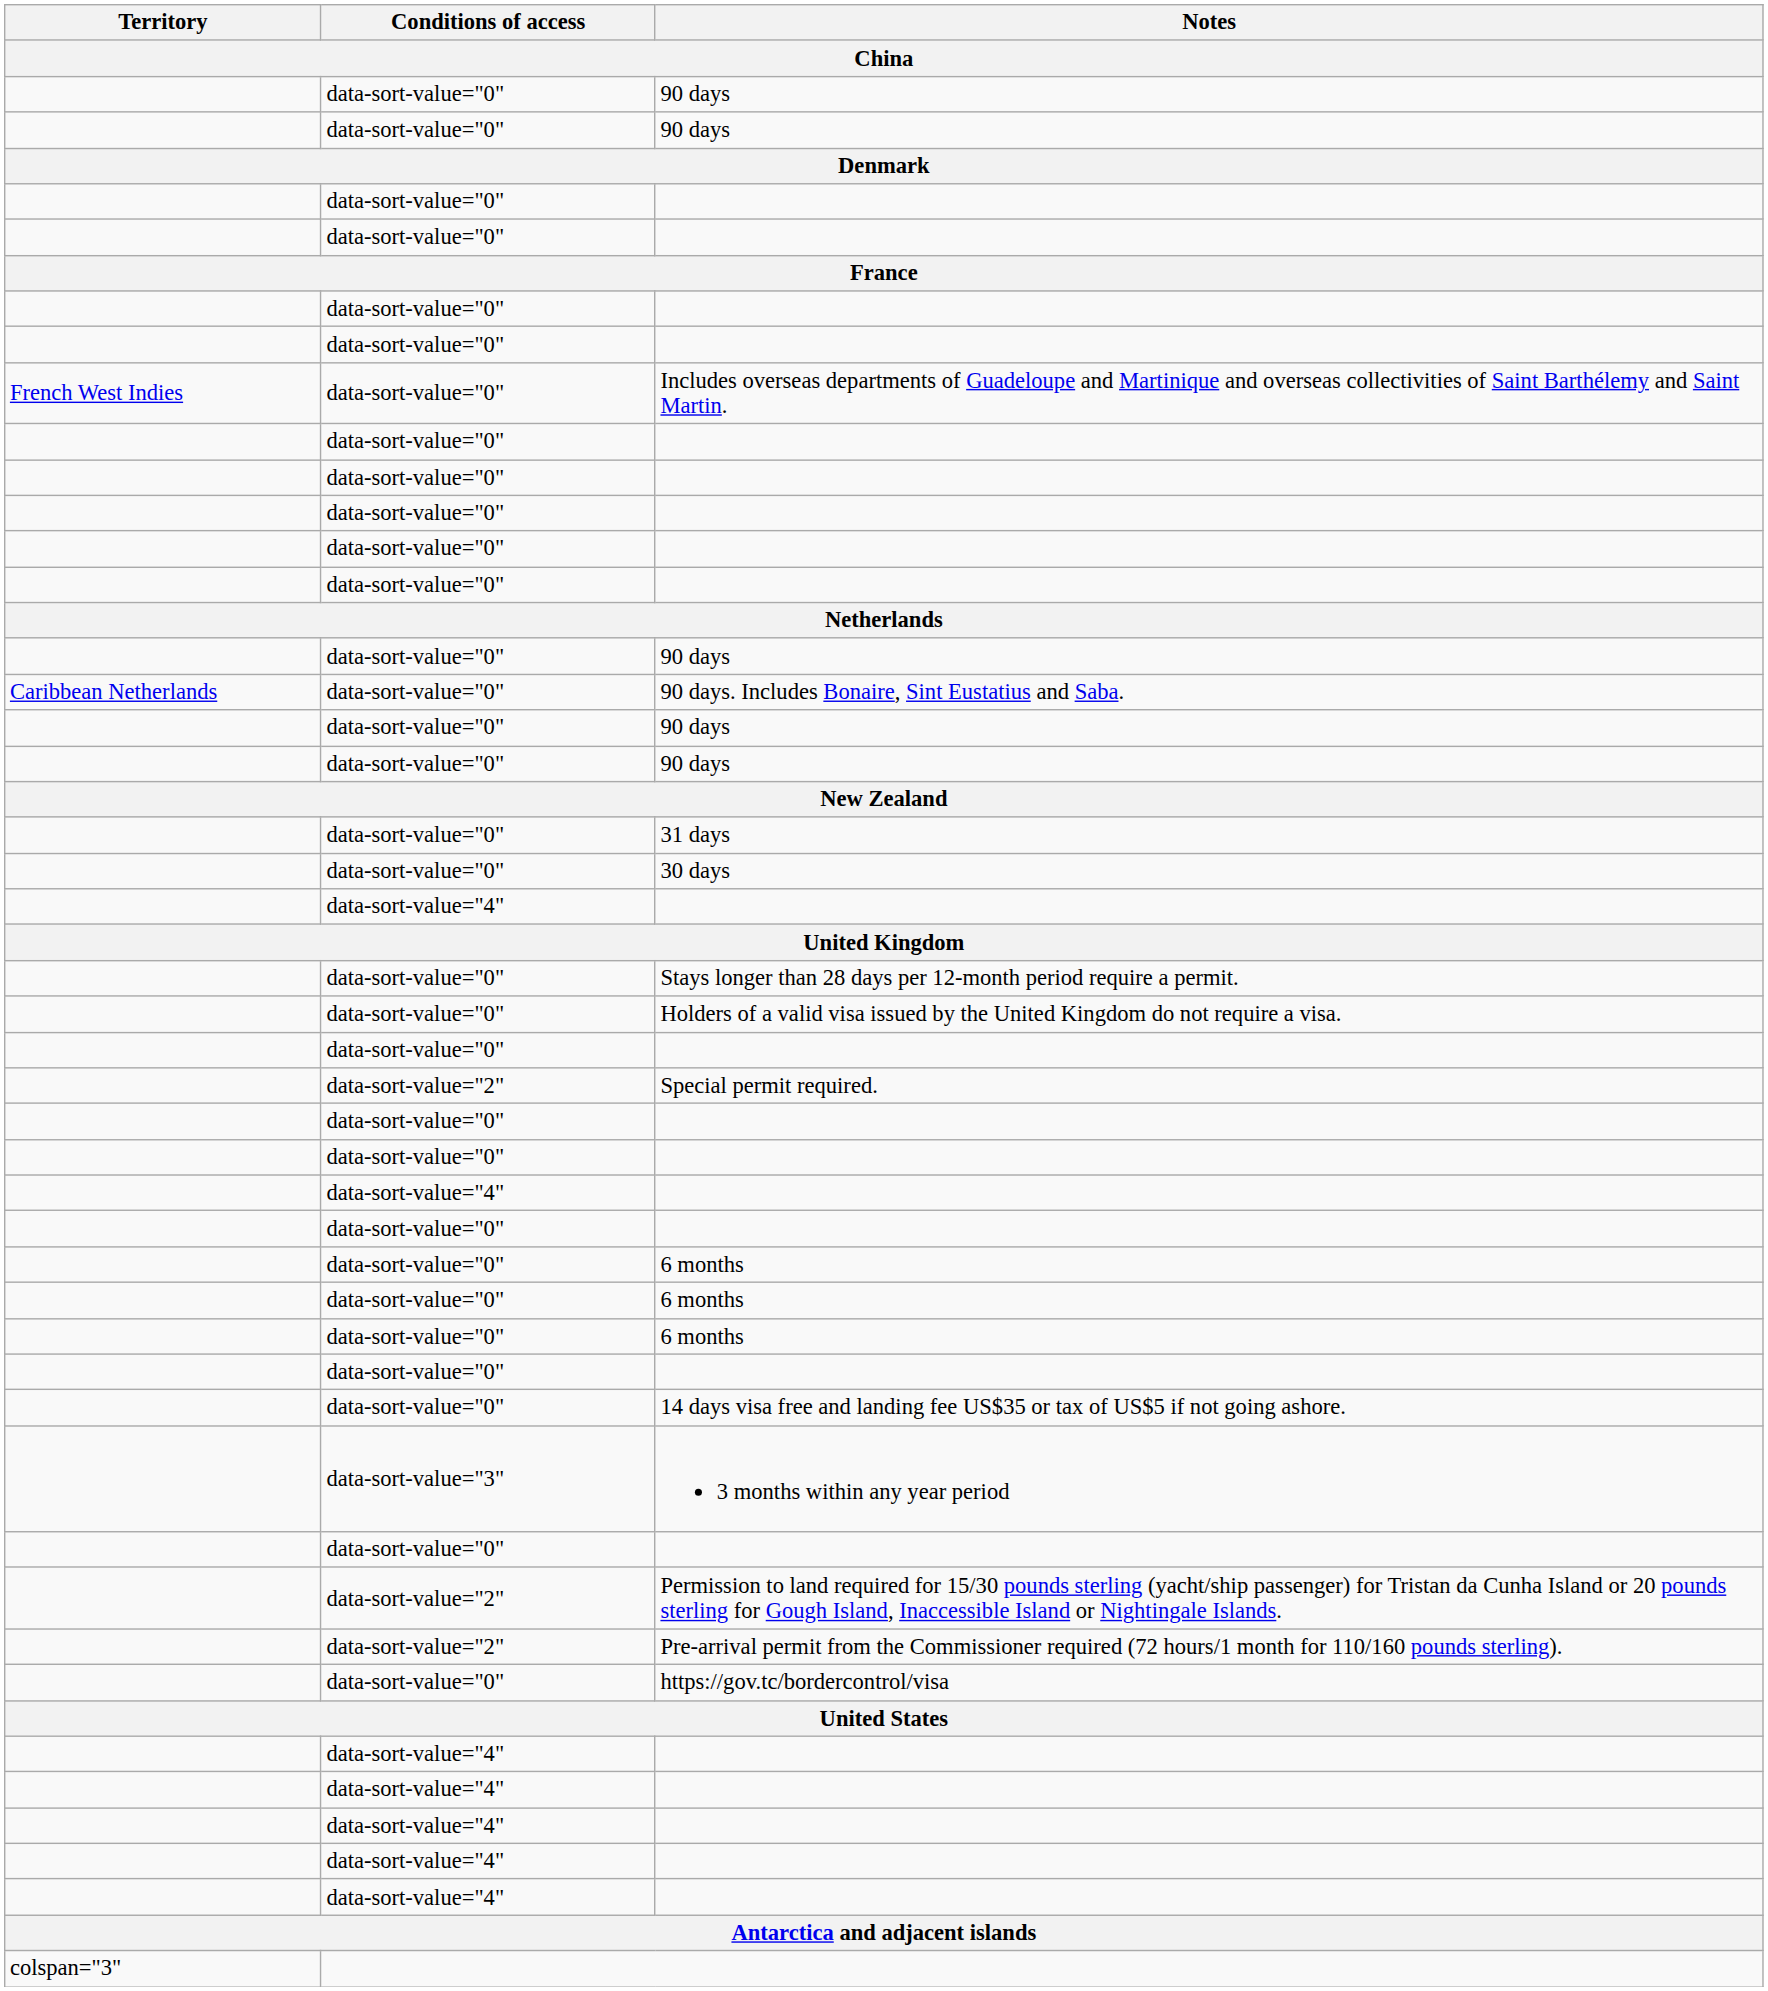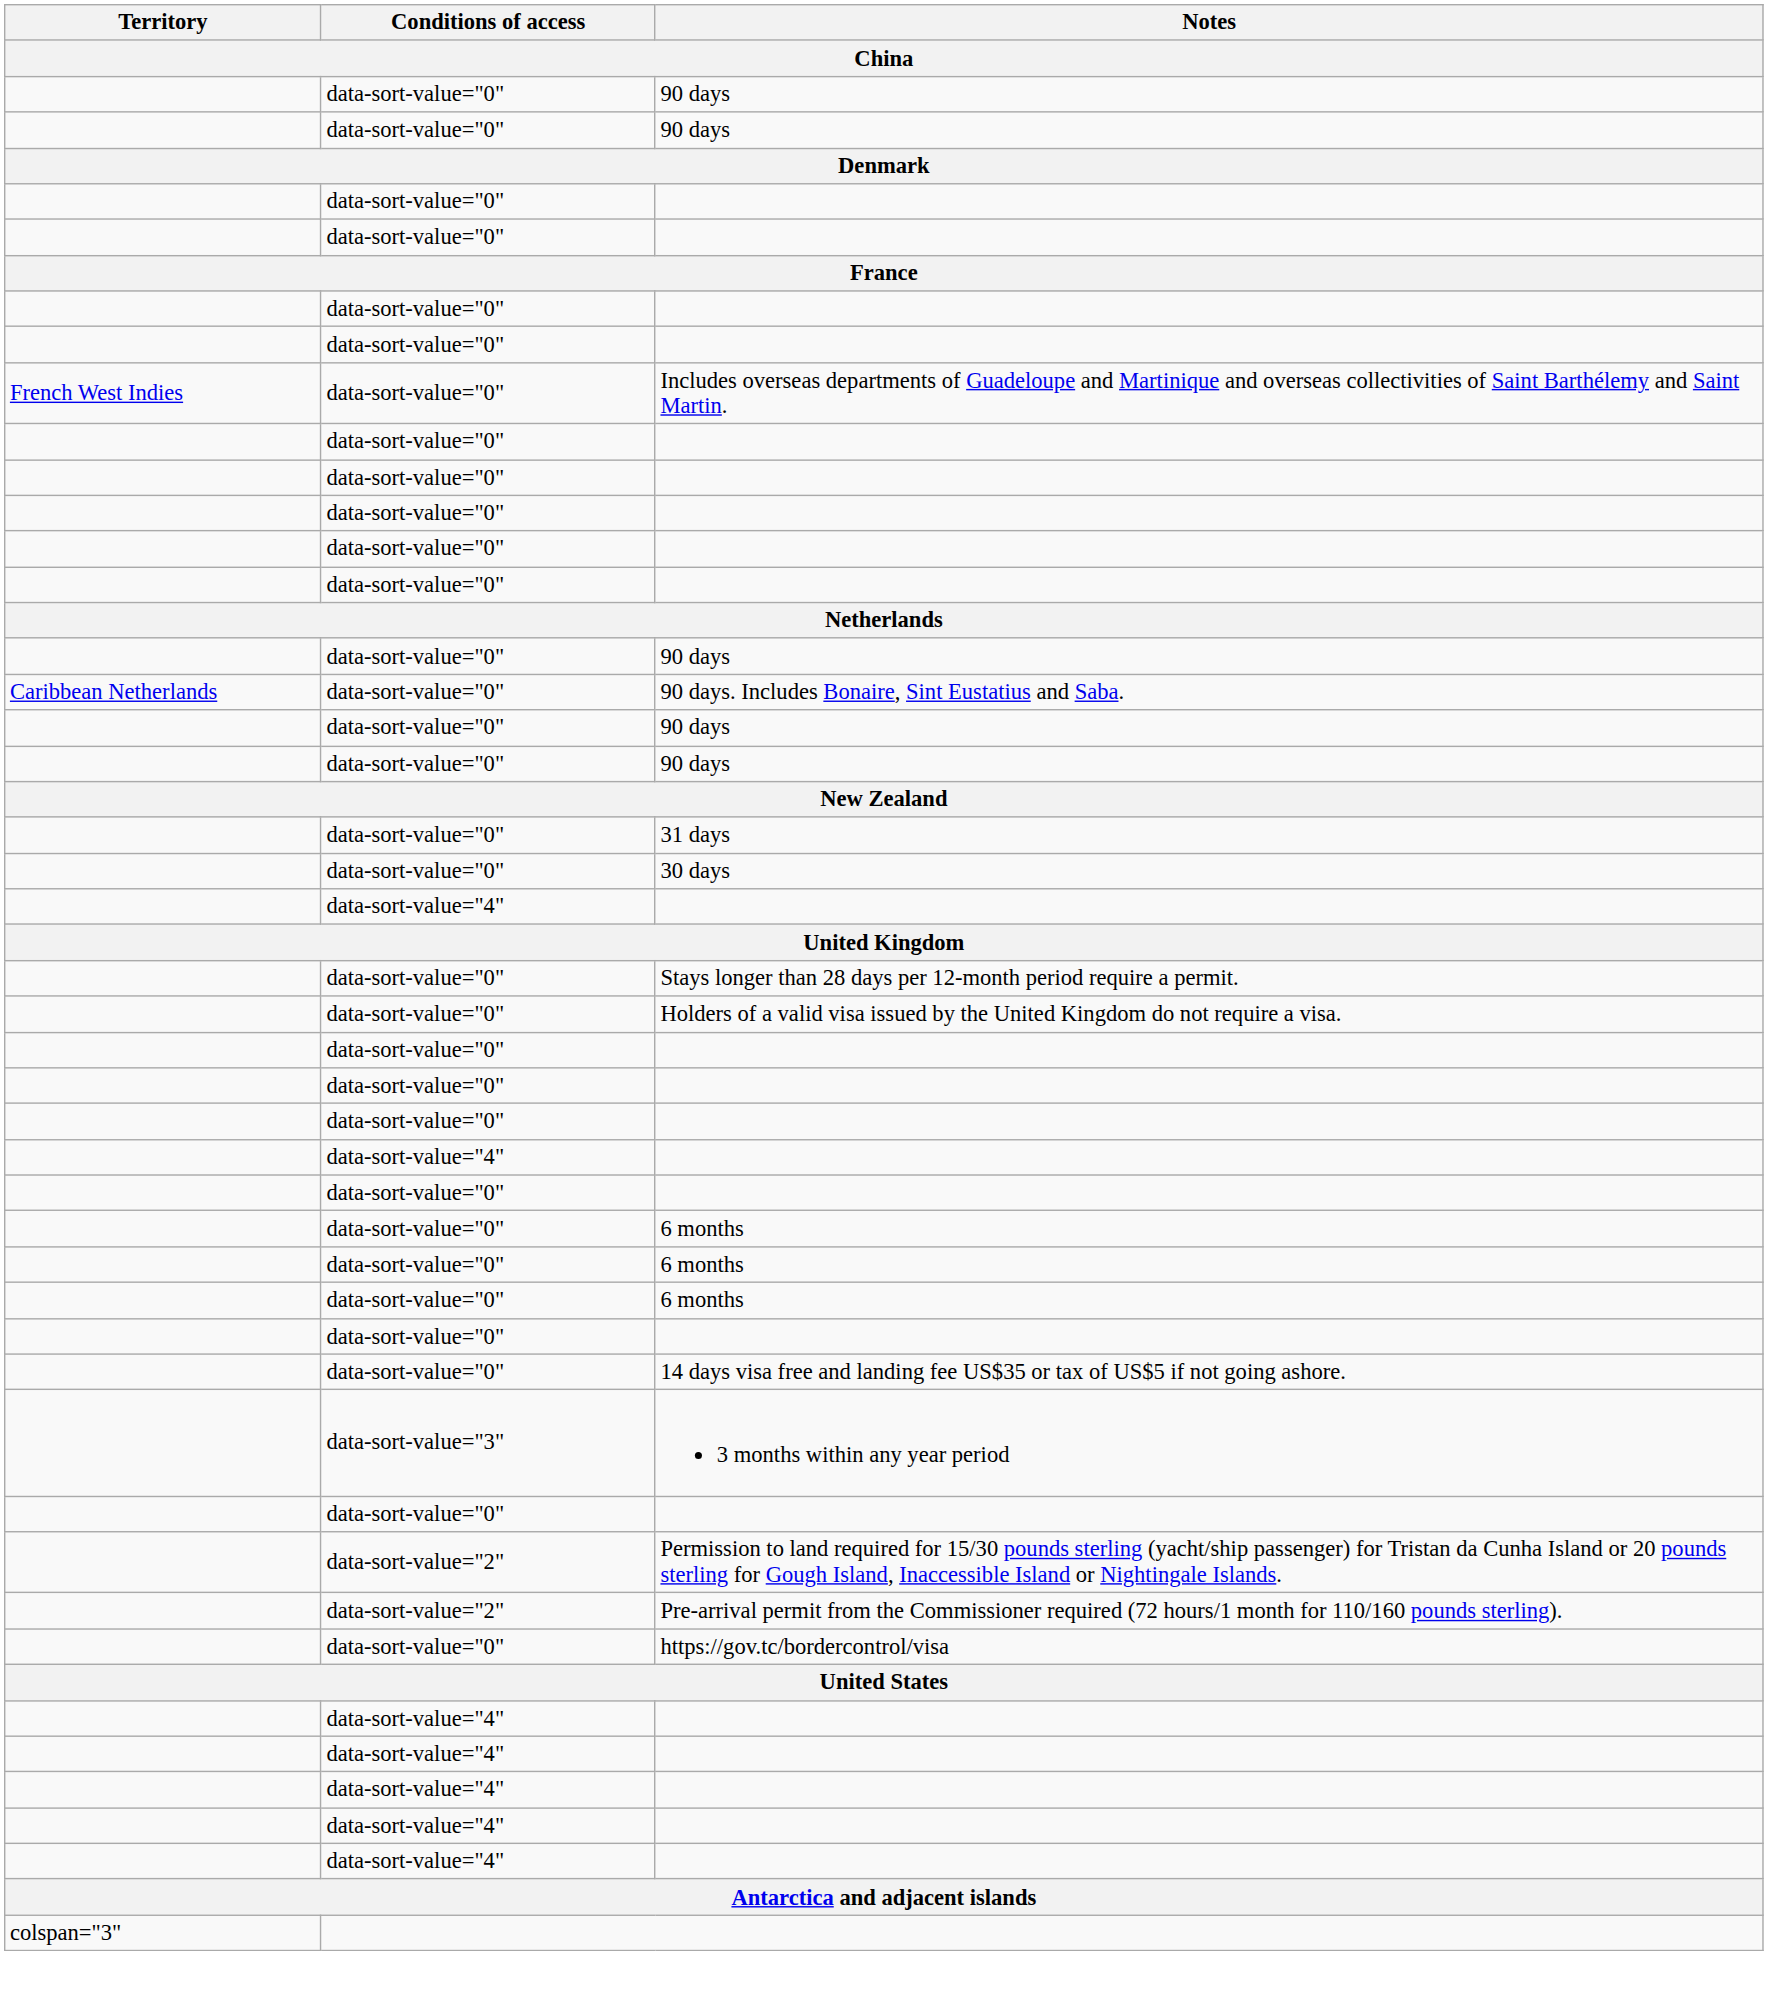- row: data-sort-value="2" | Special permit required.
